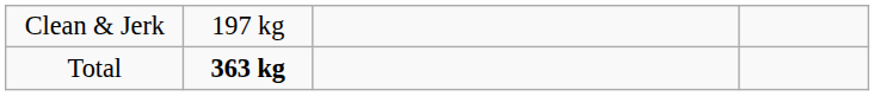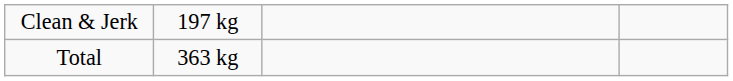row 2 | column 2: bold -> normal
